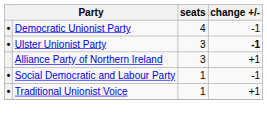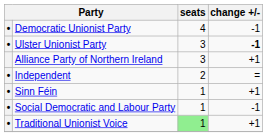+ row: • | Independent | 2 | =
+ row: • | Sinn Féin | 1 | +1
Traditional Unionist Voice | seats: no background -> lightgreen background
